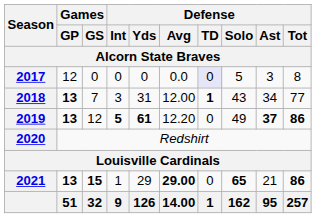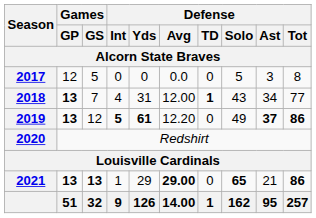2017 | Games / GS / Alcorn State Braves: 0 -> 5
2017 | Defense / TD / Alcorn State Braves: lavender background -> no background
2018 | Defense / Int / Alcorn State Braves: 3 -> 4
2021 | Games / GS / Alcorn State Braves: 15 -> 13
